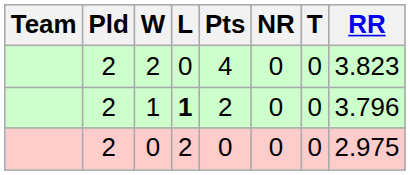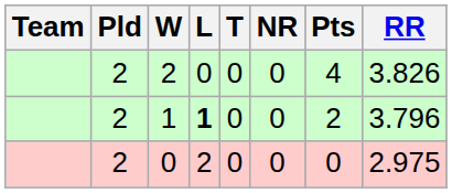columns swapped: T <-> Pts
row 2 | RR: 3.823 -> 3.826
